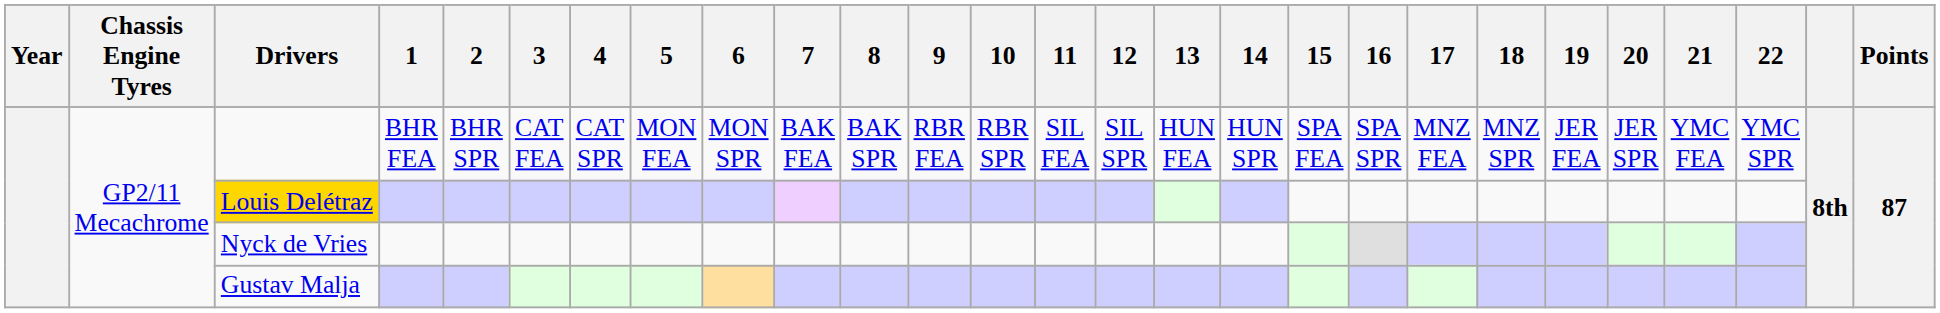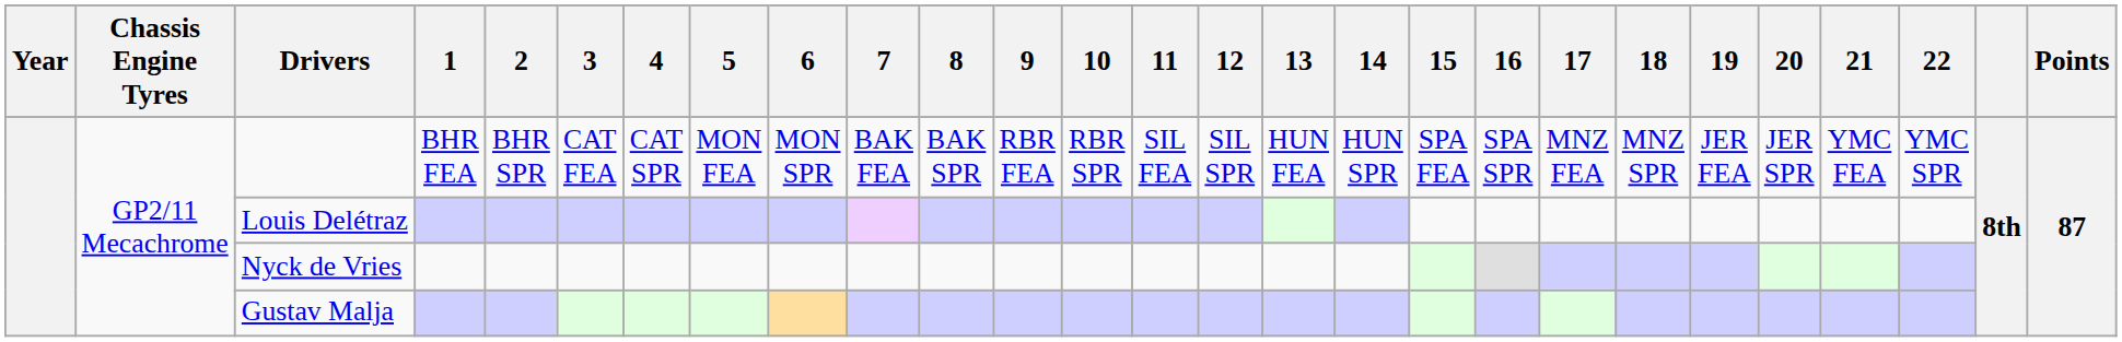Louis Delétraz | Drivers: gold background -> no background
